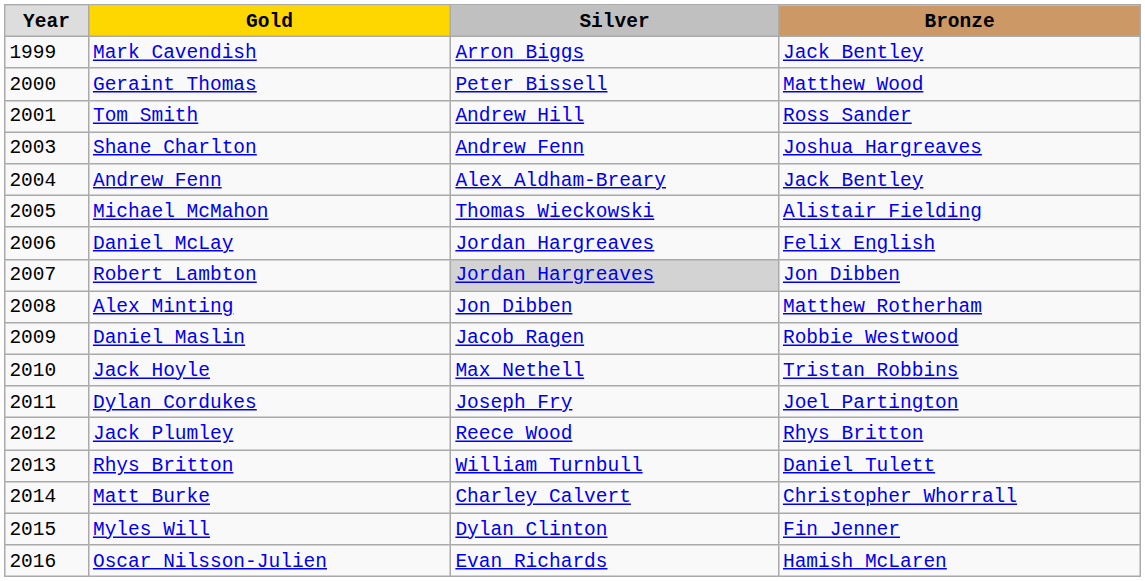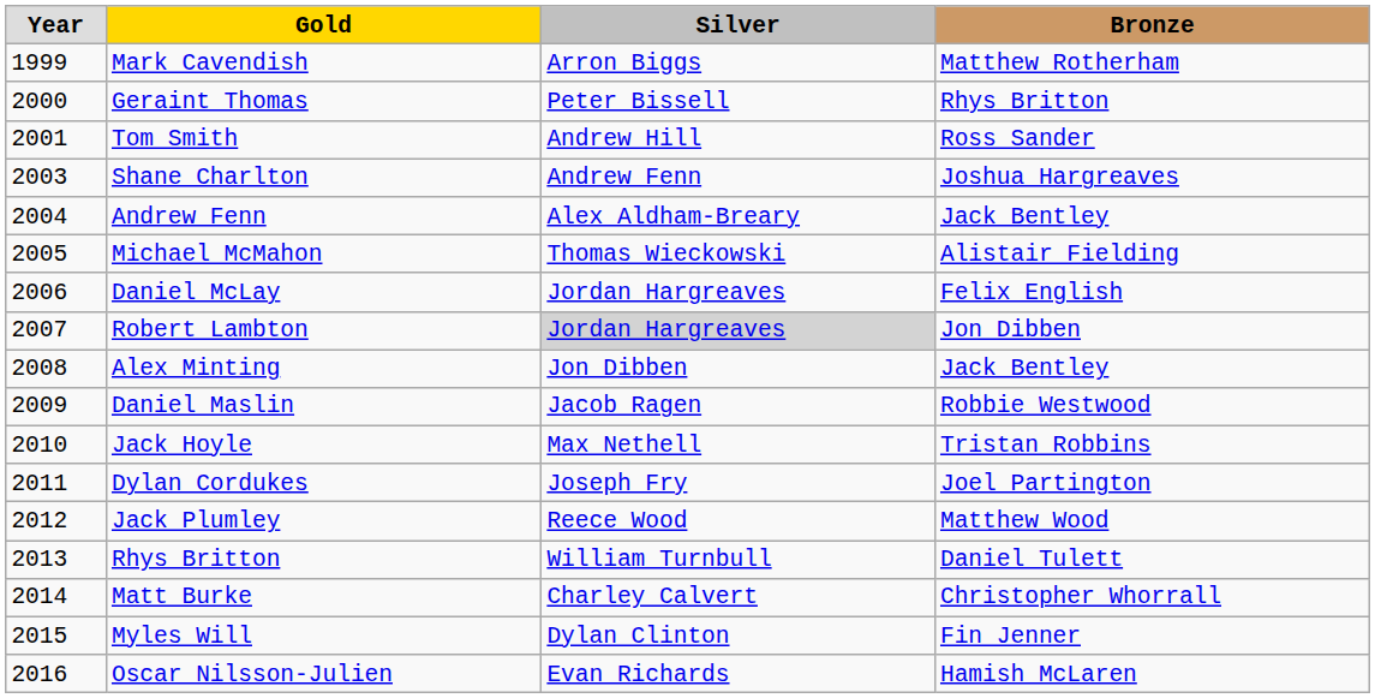Mark Cavendish | column 4: Jack Bentley -> Matthew Rotherham
Geraint Thomas | column 4: Matthew Wood -> Rhys Britton
Alex Minting | column 4: Matthew Rotherham -> Jack Bentley
Jack Plumley | column 4: Rhys Britton -> Matthew Wood
